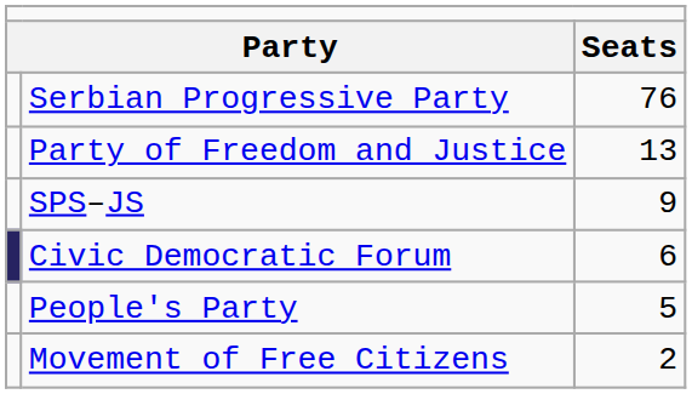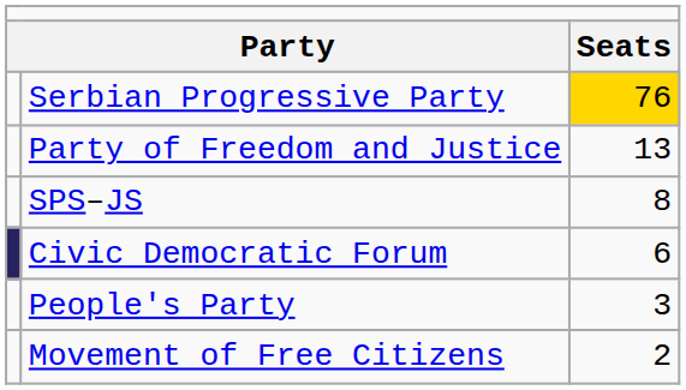Serbian Progressive Party | column 3: no background -> gold background
SPS–JS | column 3: 9 -> 8
People's Party | column 3: 5 -> 3
